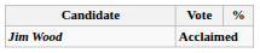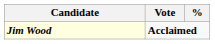Jim Wood | Candidate: no background -> lightyellow background
